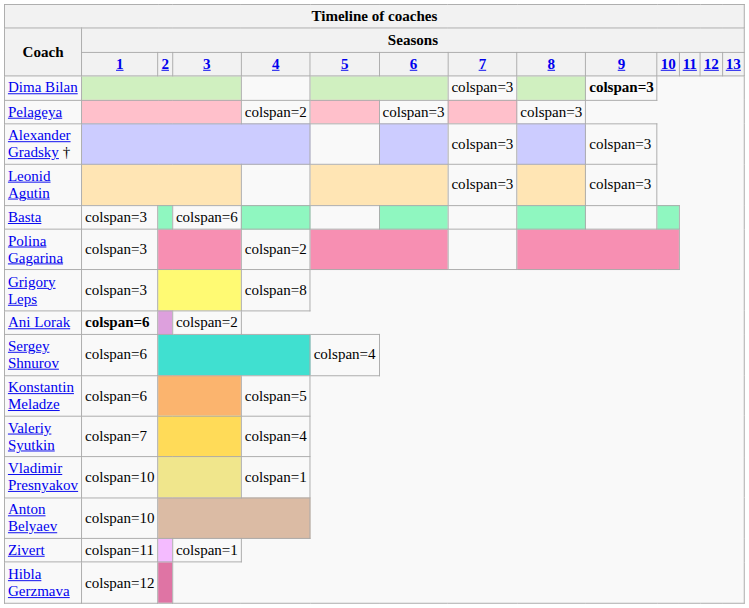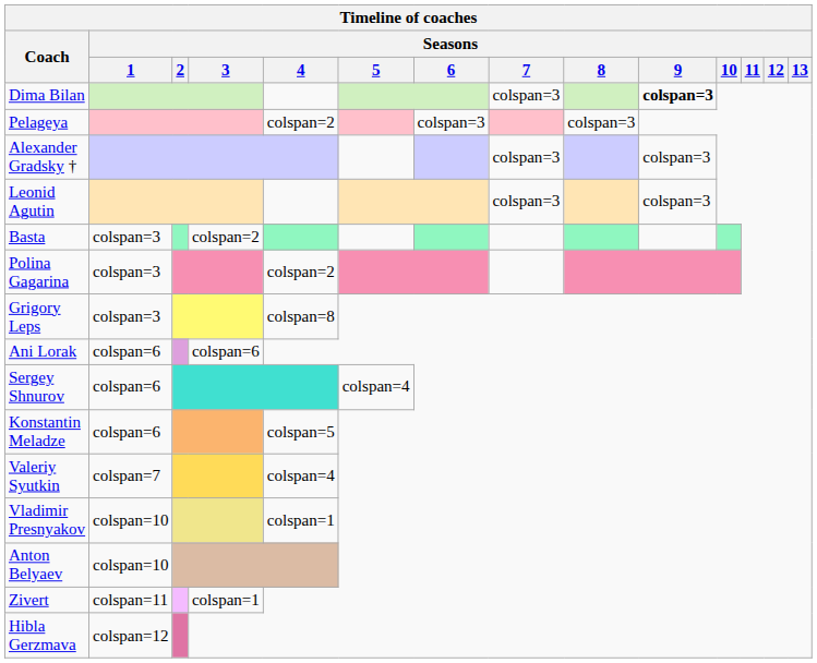Basta | Seasons / 3: colspan=6 -> colspan=2
Ani Lorak | Seasons / 1: bold -> normal
Ani Lorak | Seasons / 3: colspan=2 -> colspan=6
